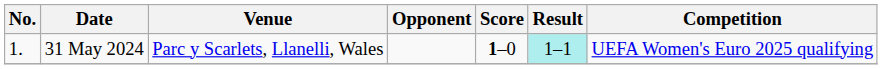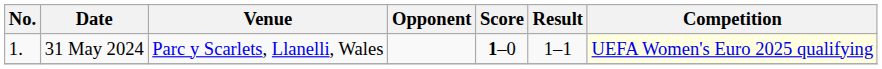31 May 2024 | Result: paleturquoise background -> no background
31 May 2024 | Competition: no background -> lightyellow background
